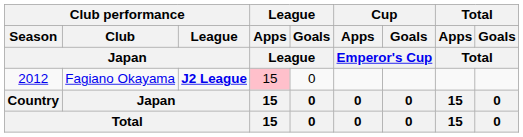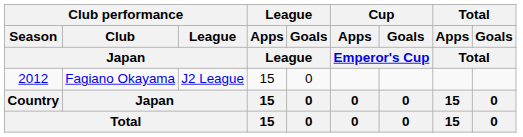Fagiano Okayama | Club performance / League / Japan: bold -> normal
Fagiano Okayama | League / Apps / League: pink background -> no background
